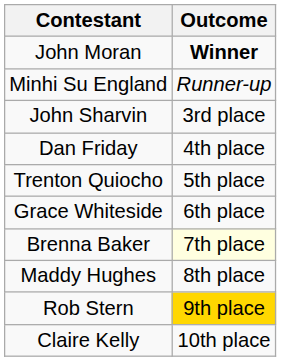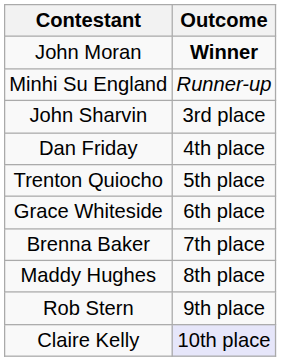Brenna Baker | Outcome: lightyellow background -> no background
Rob Stern | Outcome: gold background -> no background
Claire Kelly | Outcome: no background -> lavender background
